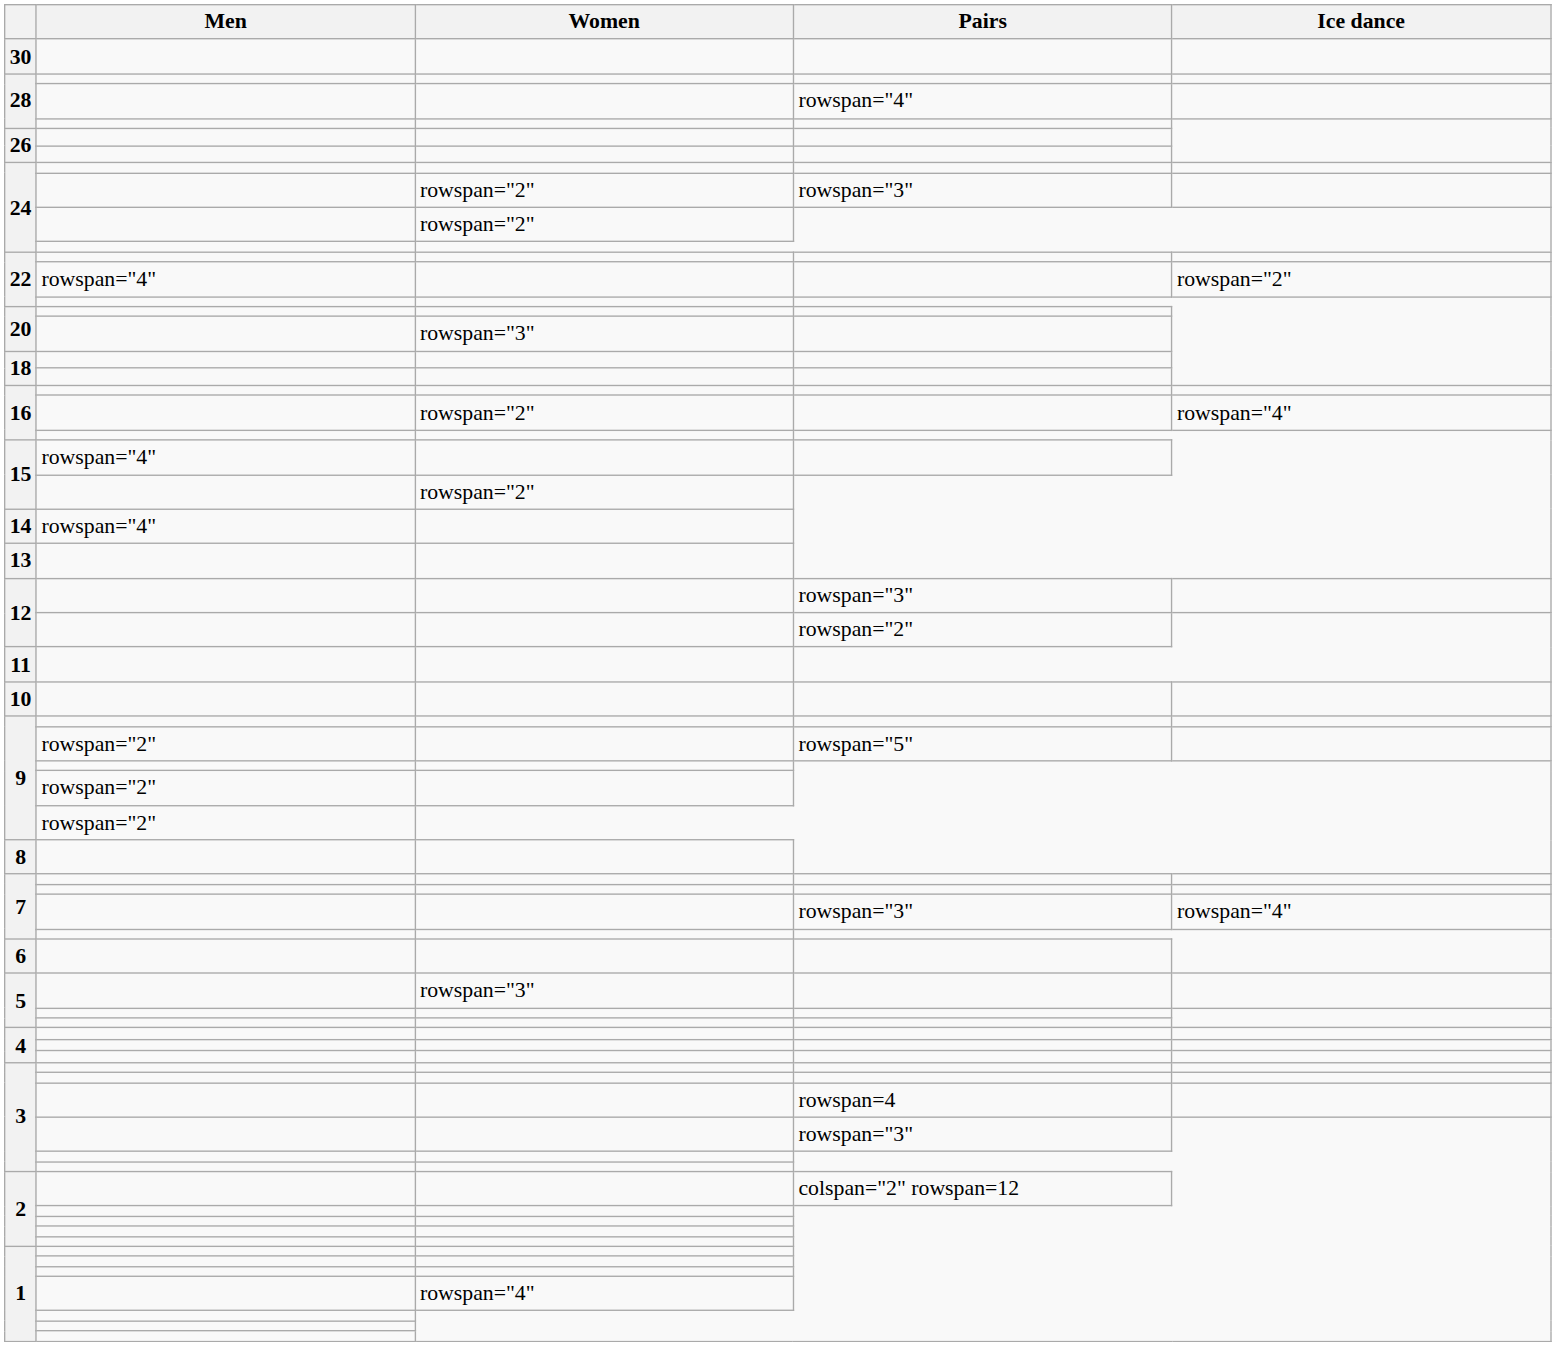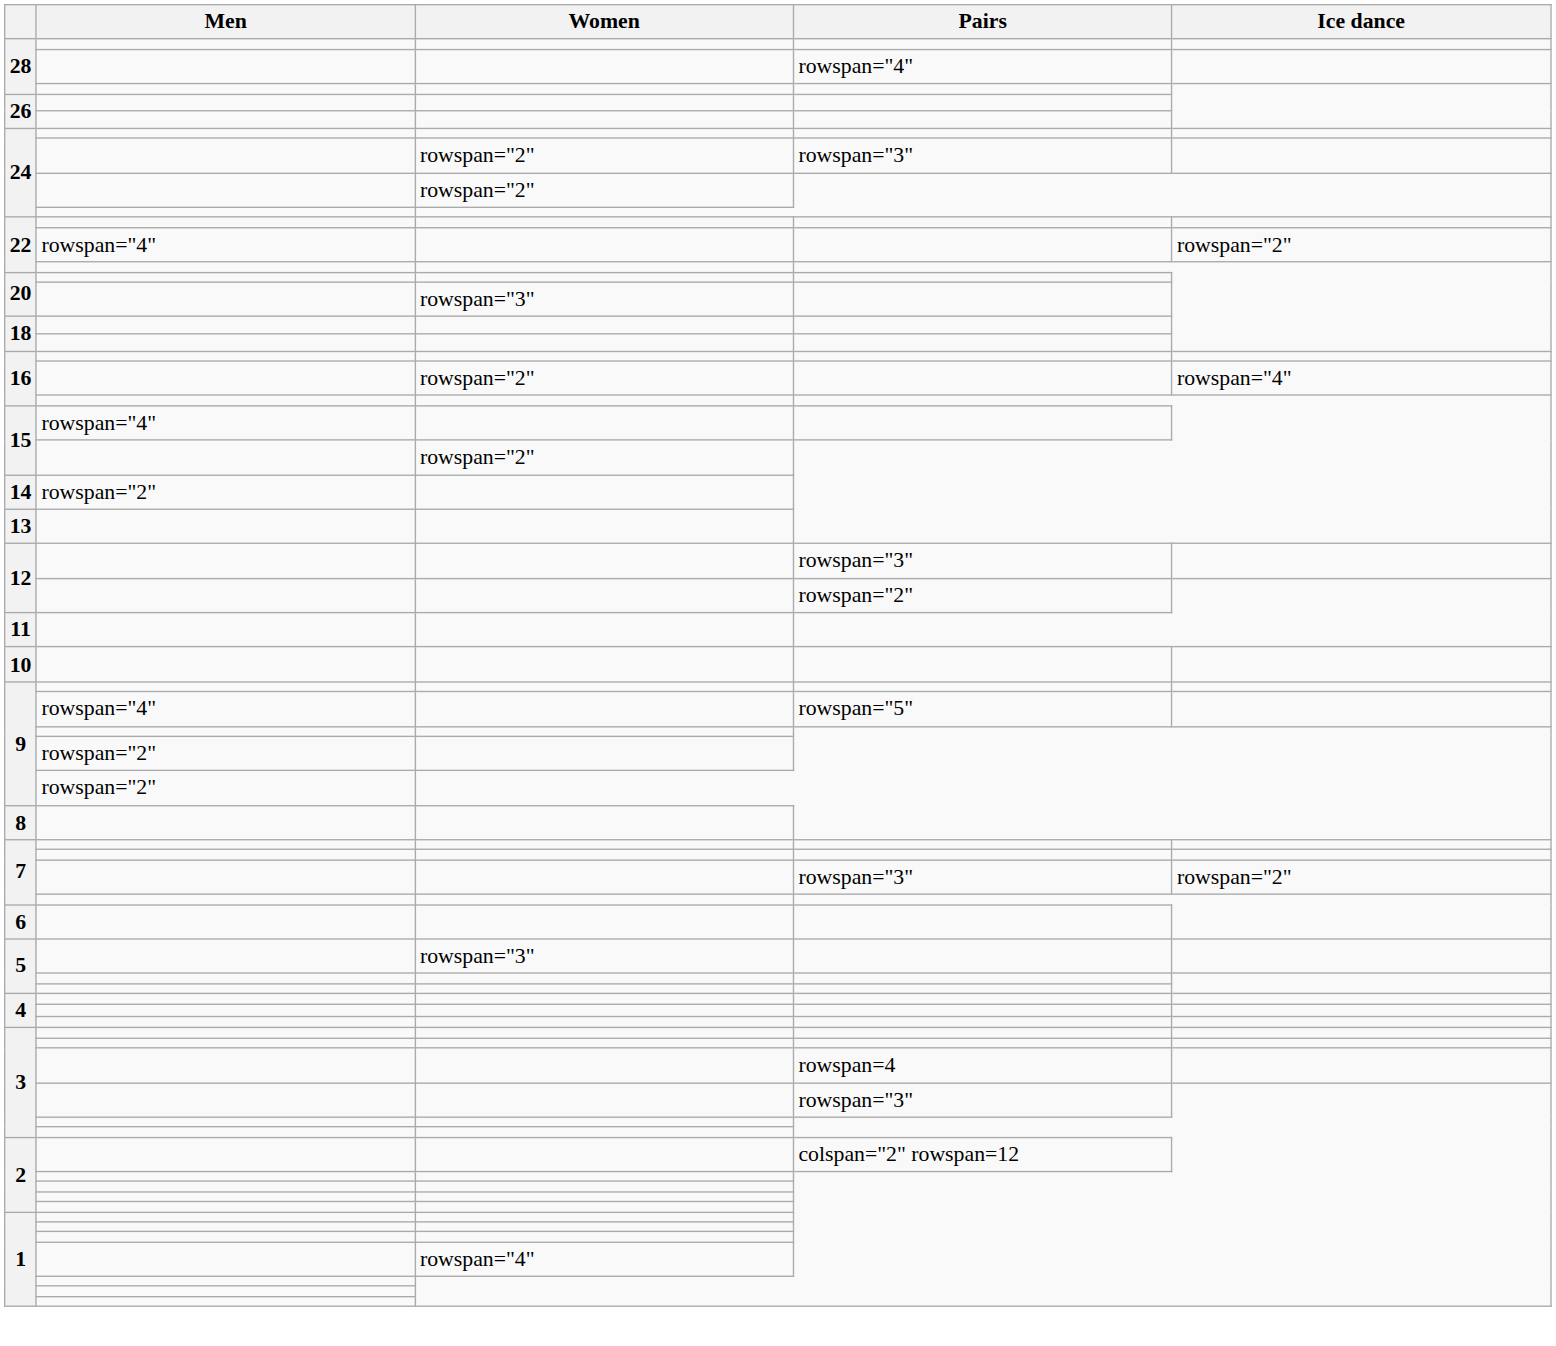- row: 30
14 | Men: rowspan="4" -> rowspan="2"
9 / rowspan="5" | Men: rowspan="2" -> rowspan="4"
7 / rowspan="3" | Ice dance: rowspan="4" -> rowspan="2"
